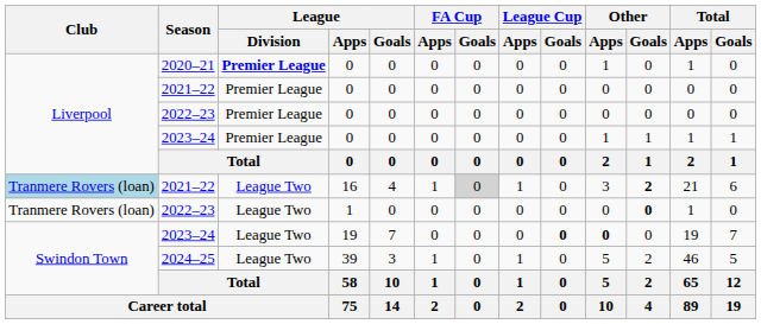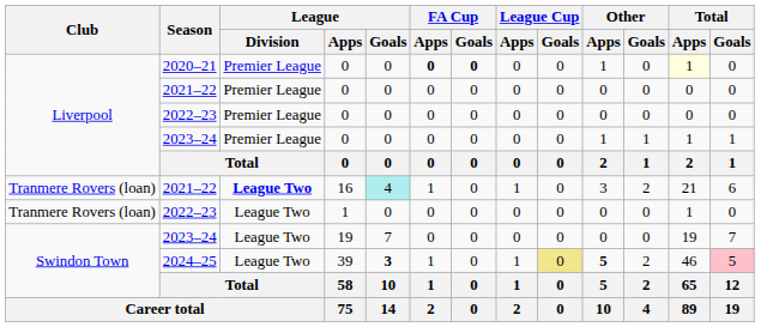2020–21 | League / Division: bold -> normal
2020–21 | FA Cup / Apps: normal -> bold
2020–21 | FA Cup / Goals: normal -> bold
2020–21 | Total / Apps: no background -> lightyellow background
2021–22 / 16 | Club: lightblue background -> no background
2021–22 / 16 | League / Division: normal -> bold
2021–22 / 16 | League / Goals: no background -> paleturquoise background
2021–22 / 16 | FA Cup / Goals: lightgrey background -> no background
2021–22 / 16 | Other / Goals: bold -> normal
2022–23 / 1 | Other / Goals: bold -> normal
2023–24 / 19 | League Cup / Goals: bold -> normal
2023–24 / 19 | Other / Apps: bold -> normal
2024–25 | League / Goals: normal -> bold
2024–25 | League Cup / Goals: no background -> khaki background
2024–25 | Other / Apps: normal -> bold
2024–25 | Total / Goals: no background -> pink background
